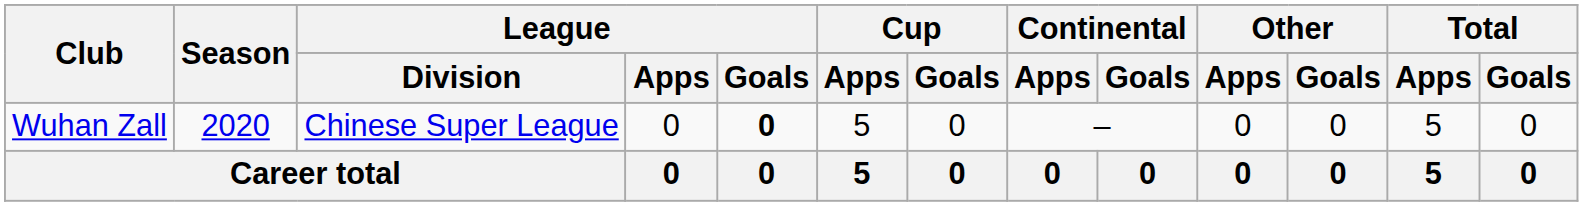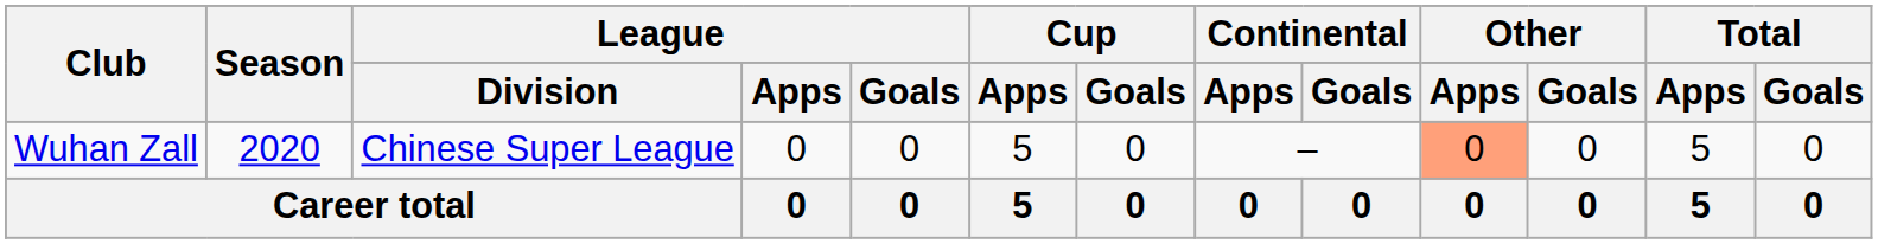Wuhan Zall | League / Goals: bold -> normal
Wuhan Zall | Other / Apps: no background -> lightsalmon background
